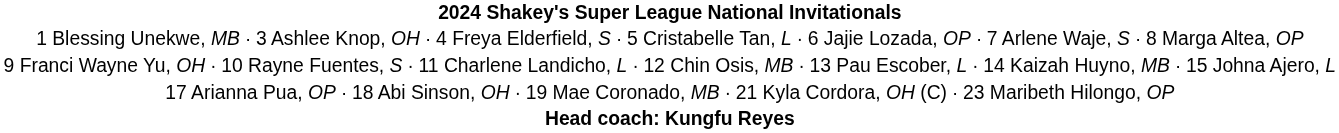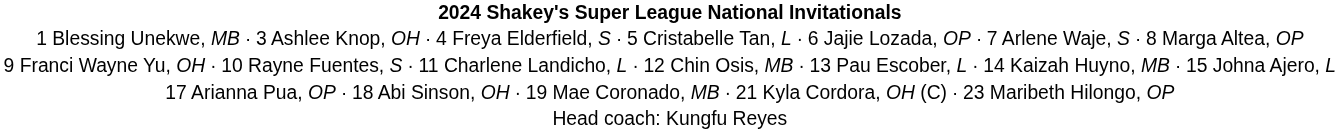row 5 | column 1: bold -> normal
